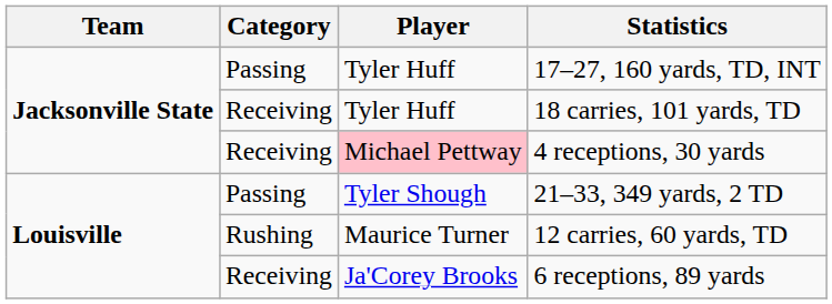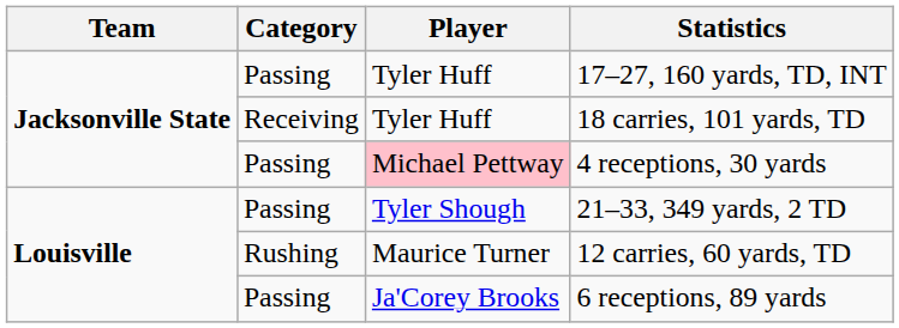4 receptions, 30 yards | Category: Receiving -> Passing
6 receptions, 89 yards | Category: Receiving -> Passing
